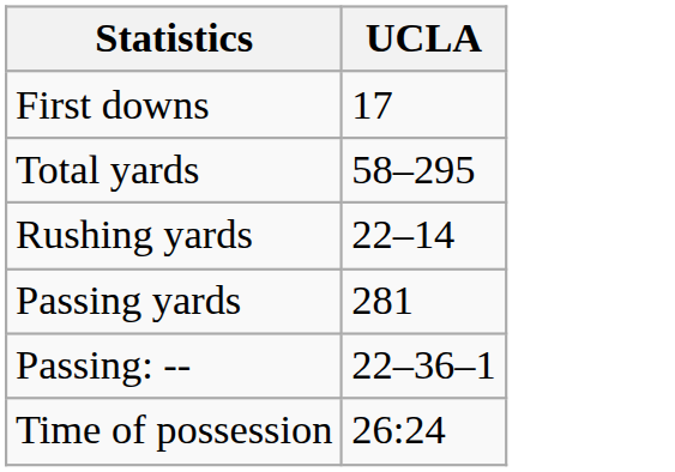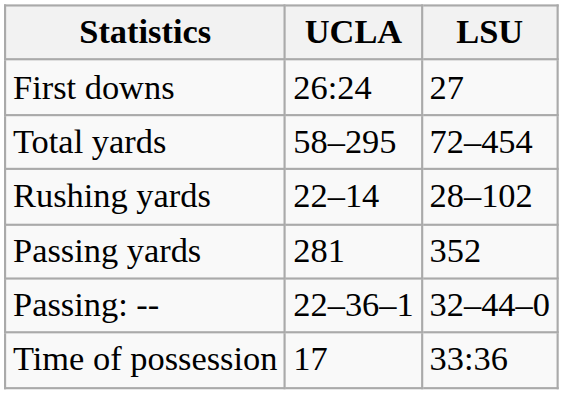+ column: LSU | 27 | 72–454 | 28–102 | 352 | 32–44–0 | 33:36
First downs | UCLA: 17 -> 26:24
Time of possession | UCLA: 26:24 -> 17
